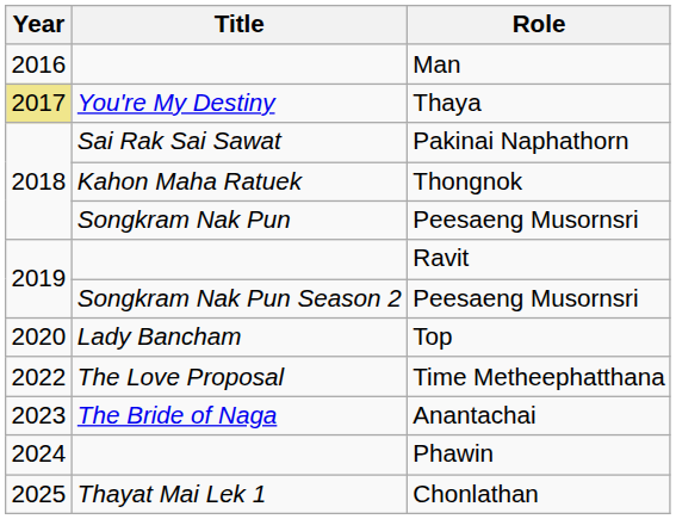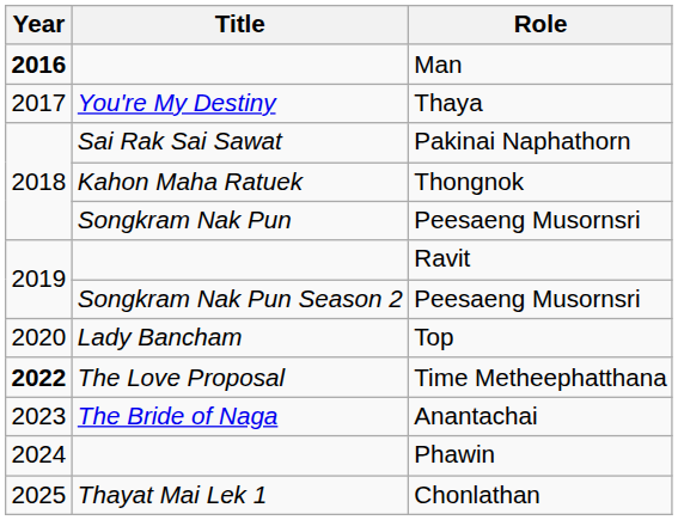Man | Year: normal -> bold
Thaya | Year: khaki background -> no background
Time Metheephatthana | Year: normal -> bold
